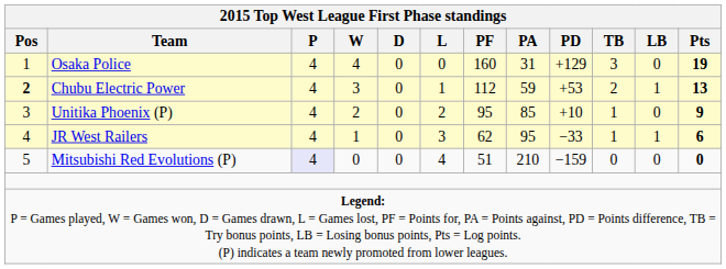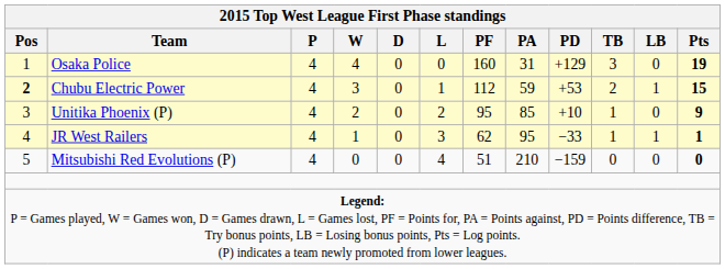Chubu Electric Power | Pts: 13 -> 15
JR West Railers | Pts: 6 -> 1
Mitsubishi Red Evolutions (P) | P: lavender background -> no background
